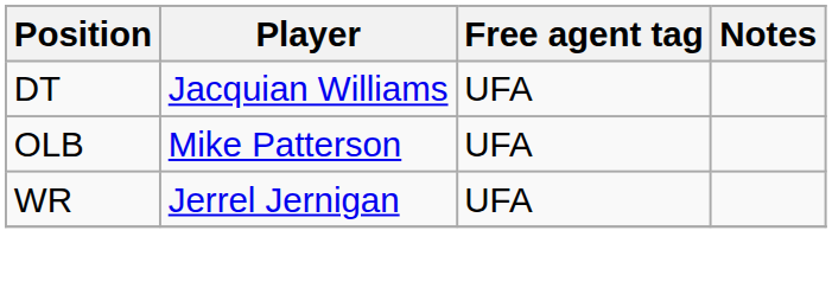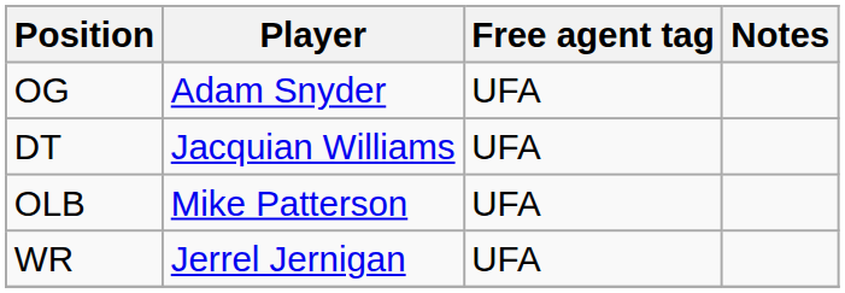+ row: OG | Adam Snyder | UFA
